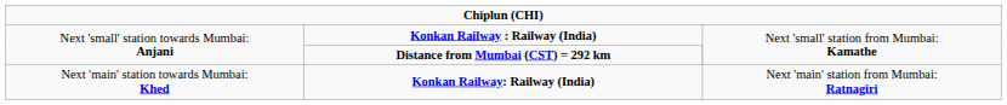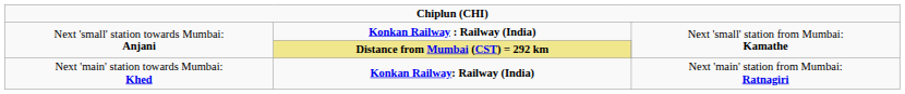Distance from Mumbai (CST) = 292 km | column 2: no background -> khaki background
